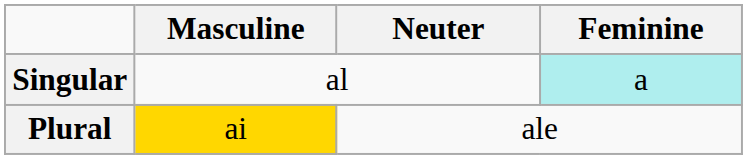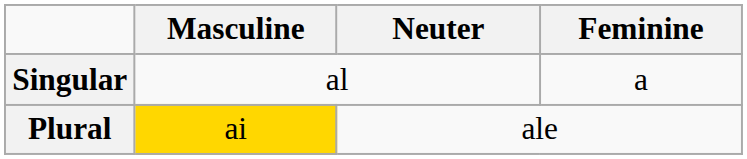Singular | Feminine: paleturquoise background -> no background
